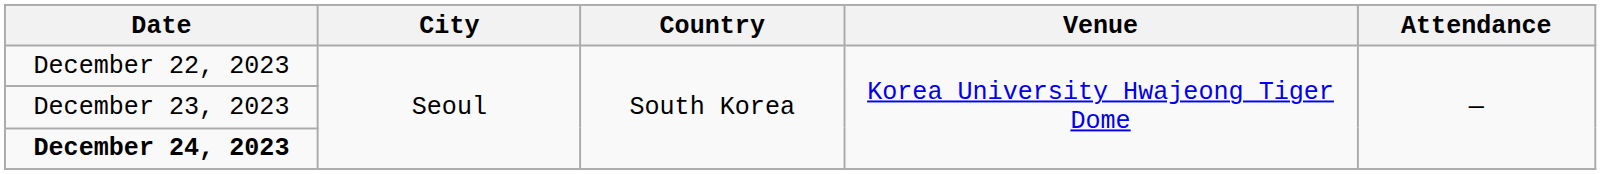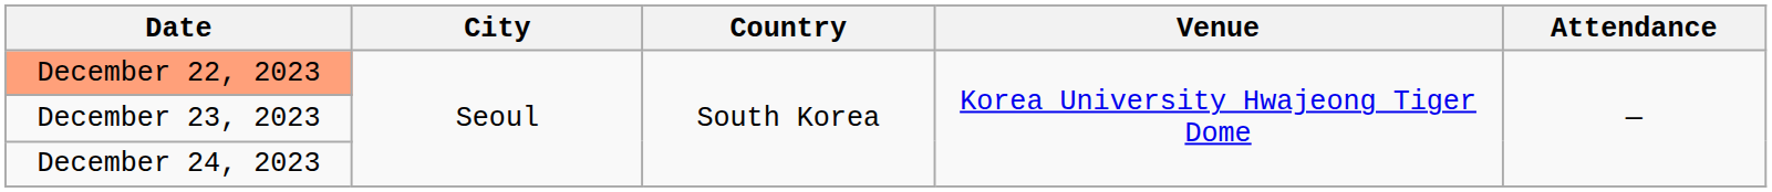December 22, 2023 | Date: no background -> lightsalmon background
December 24, 2023 | Date: bold -> normal
